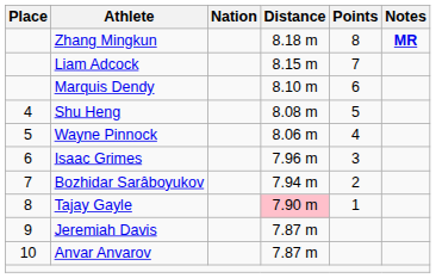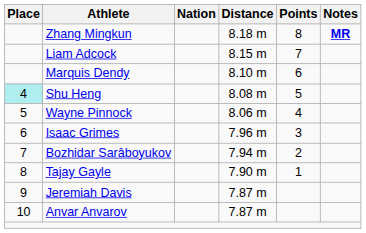Shu Heng | Place: no background -> paleturquoise background
Tajay Gayle | Distance: pink background -> no background
